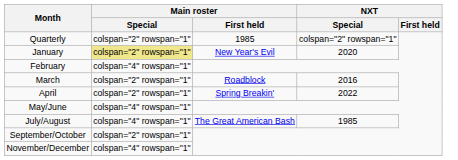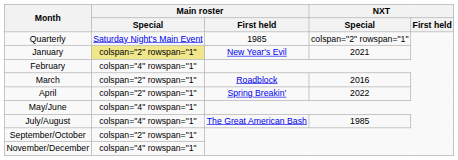Quarterly | Main roster / Special: colspan="2" rowspan="1" -> Saturday Night's Main Event
January | NXT / Special: 2020 -> 2021
